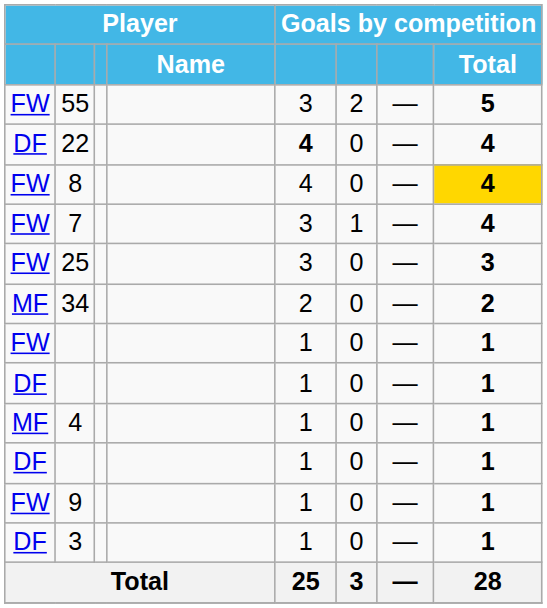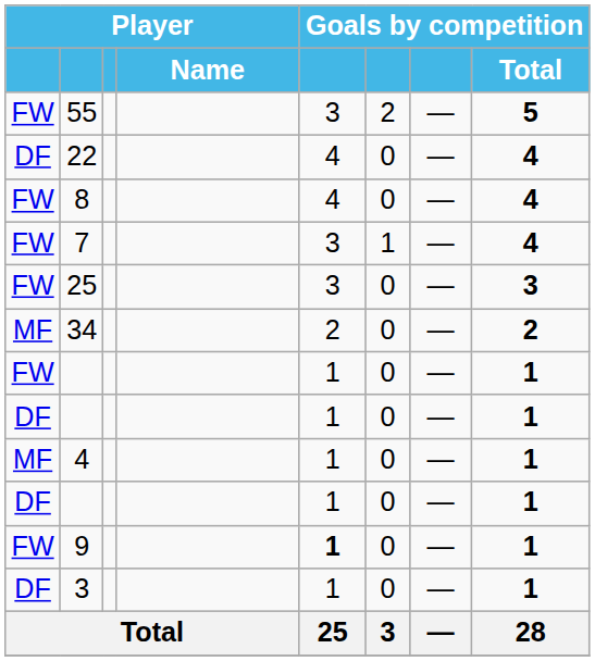22 | column 5: bold -> normal
8 | Goals by competition / Total: gold background -> no background
9 | column 5: normal -> bold
